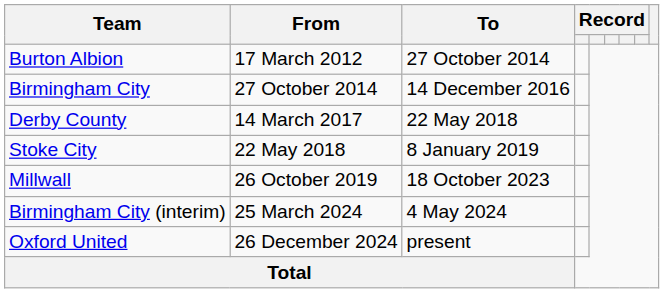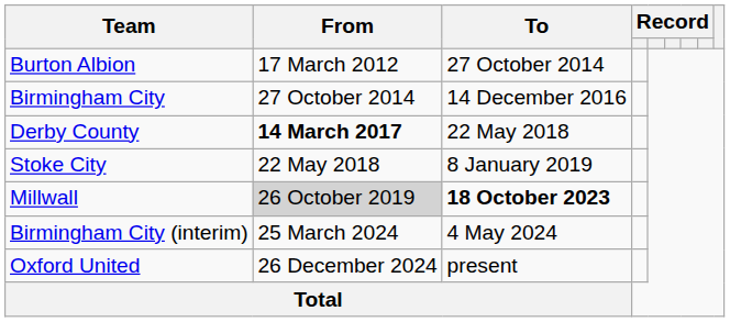Derby County | From: normal -> bold
Millwall | From: no background -> lightgrey background
Millwall | To: normal -> bold
